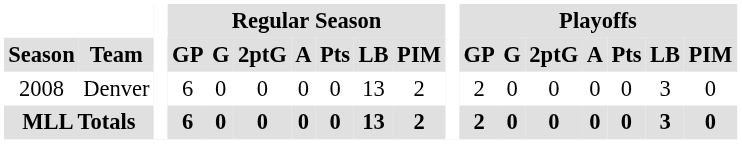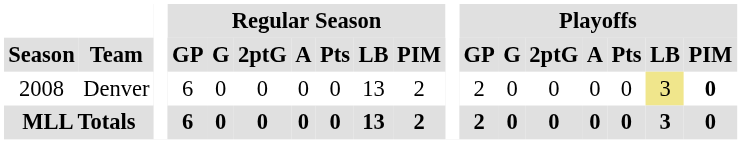Denver | Playoffs / LB: no background -> khaki background
Denver | Playoffs / PIM: normal -> bold
